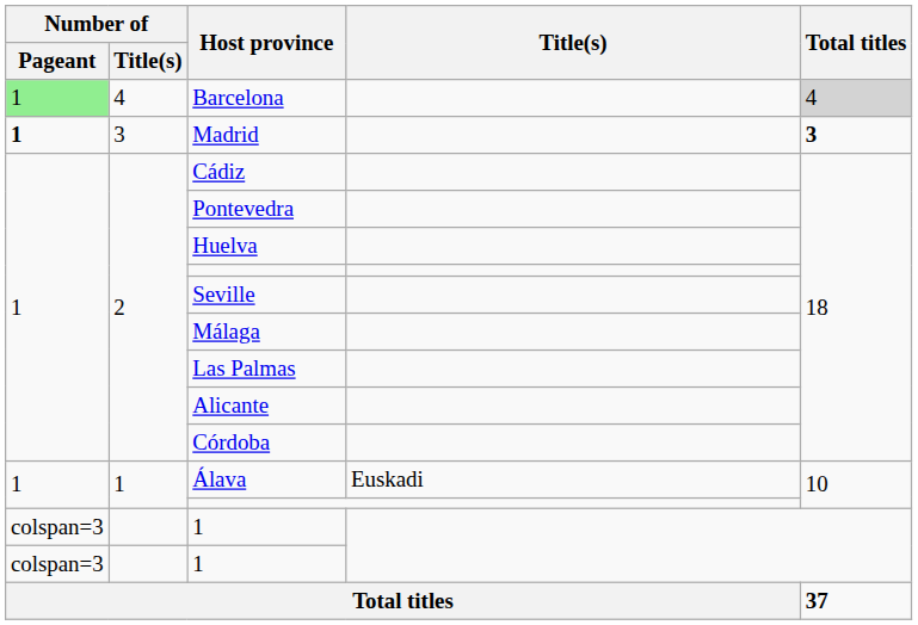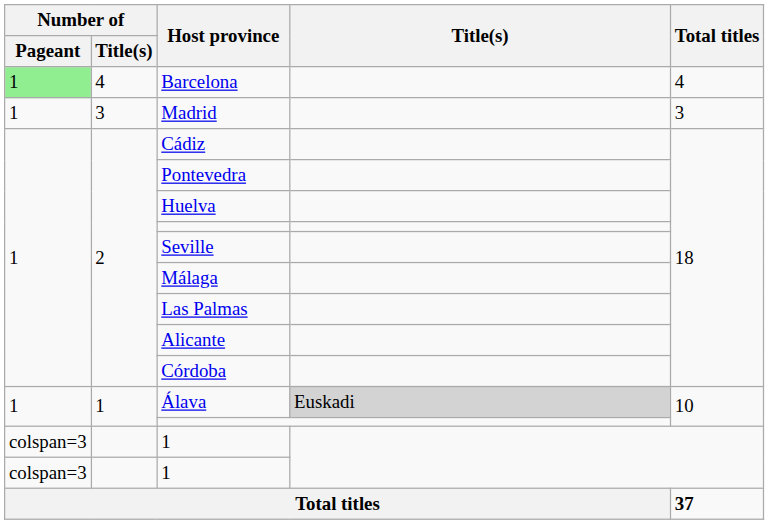Barcelona | Total titles: lightgrey background -> no background
Madrid | Number of / Pageant: bold -> normal
Madrid | Total titles: bold -> normal
Álava | Title(s): no background -> lightgrey background
